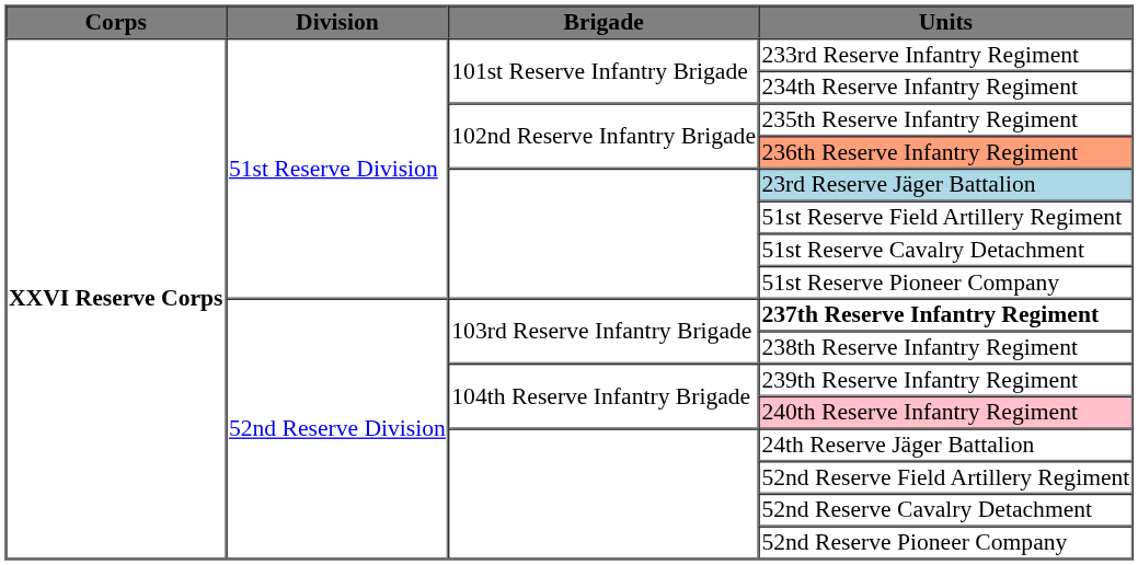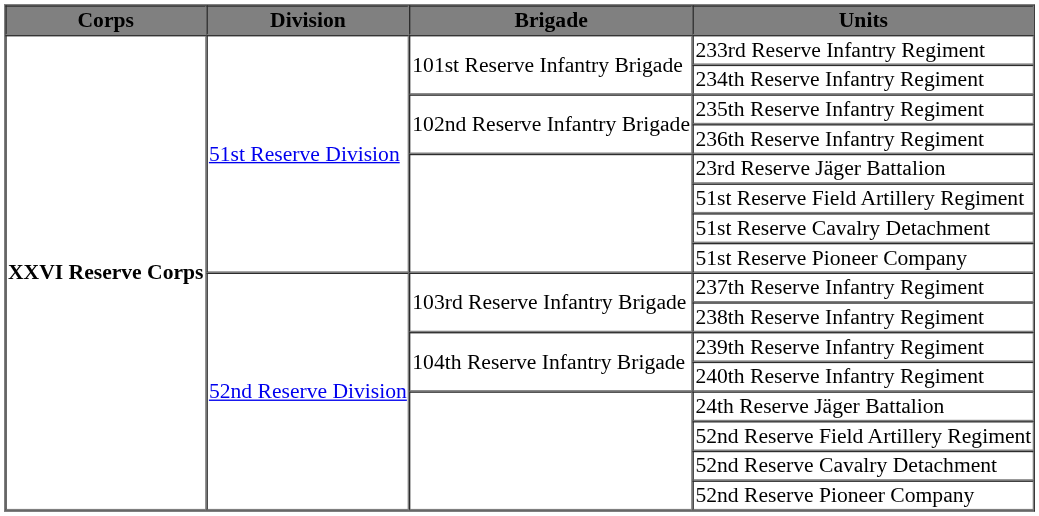236th Reserve Infantry Regiment | Units: lightsalmon background -> no background
23rd Reserve Jäger Battalion | Units: lightblue background -> no background
237th Reserve Infantry Regiment | Units: bold -> normal
240th Reserve Infantry Regiment | Units: pink background -> no background
